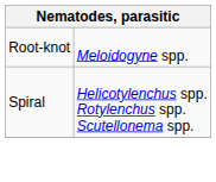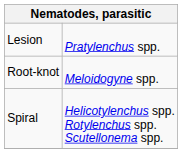+ row: Lesion | Pratylenchus spp.
